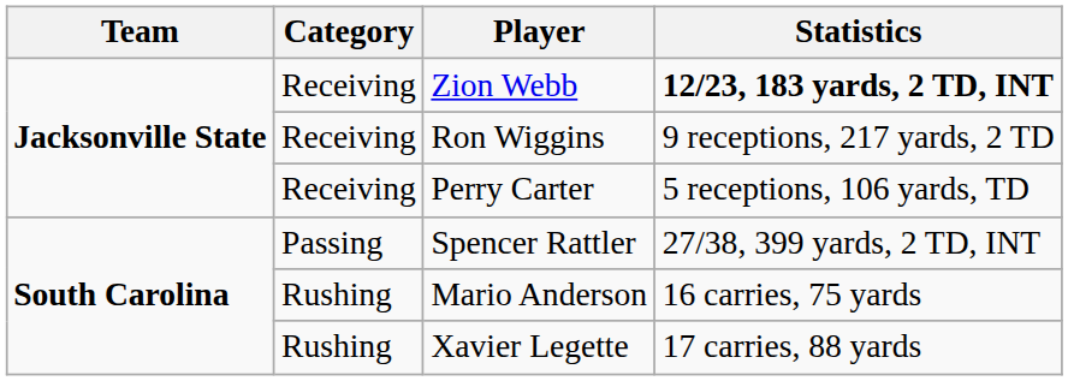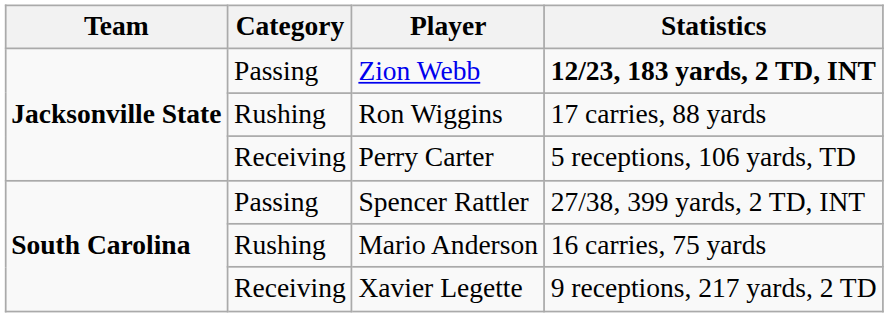Zion Webb | Category: Receiving -> Passing
Ron Wiggins | Category: Receiving -> Rushing
Ron Wiggins | Statistics: 9 receptions, 217 yards, 2 TD -> 17 carries, 88 yards
Xavier Legette | Category: Rushing -> Receiving
Xavier Legette | Statistics: 17 carries, 88 yards -> 9 receptions, 217 yards, 2 TD
